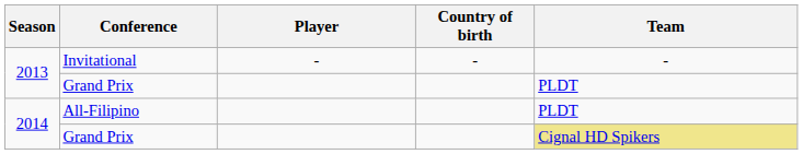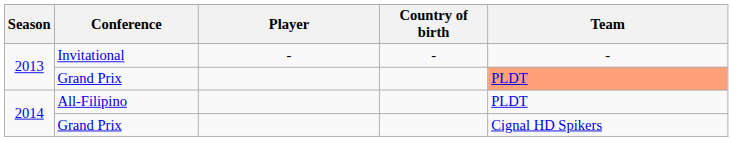2013 / Grand Prix | Team: no background -> lightsalmon background
2014 / Grand Prix | Team: khaki background -> no background
